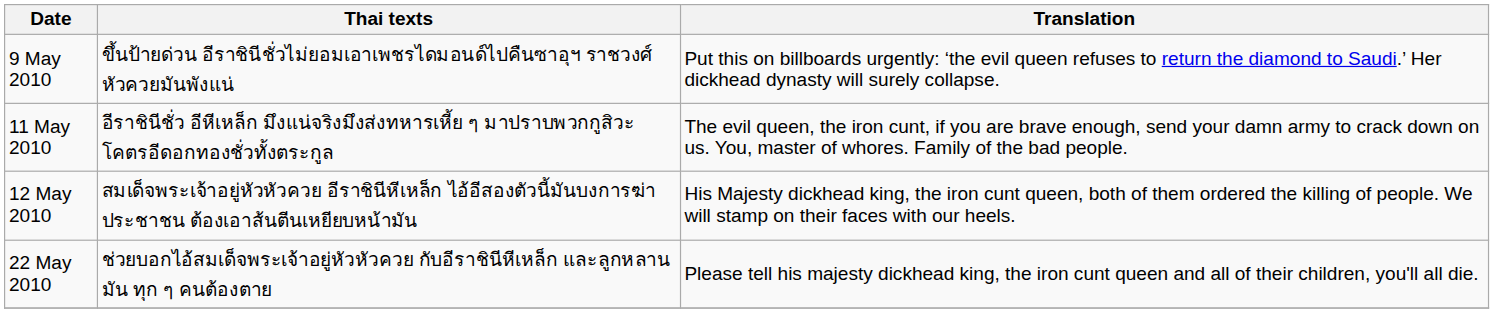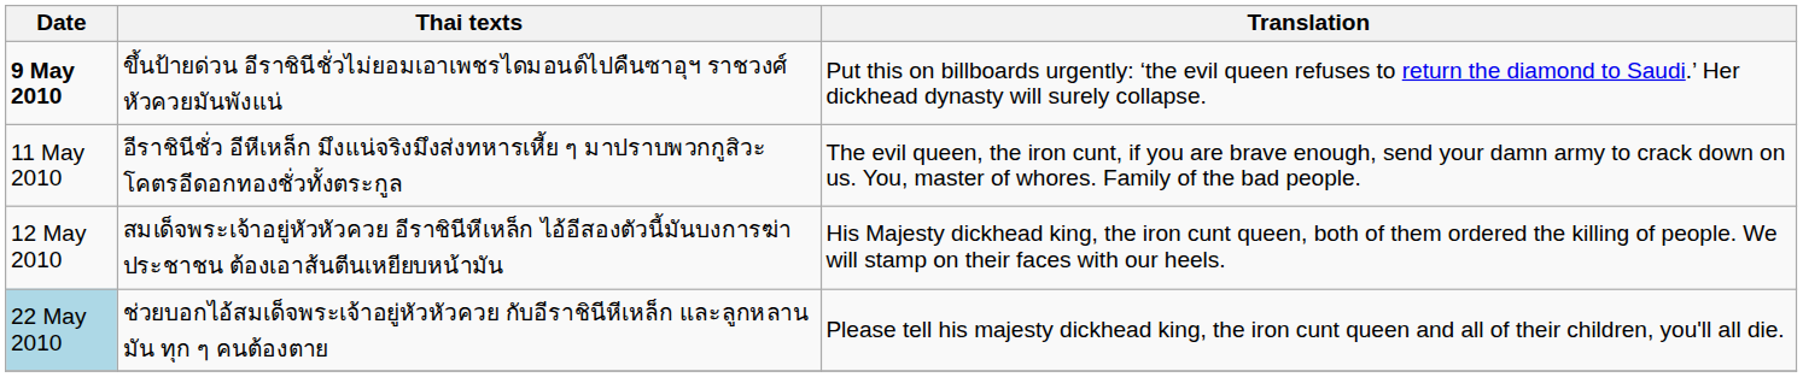9 May 2010 | Date: normal -> bold
22 May 2010 | Date: no background -> lightblue background
